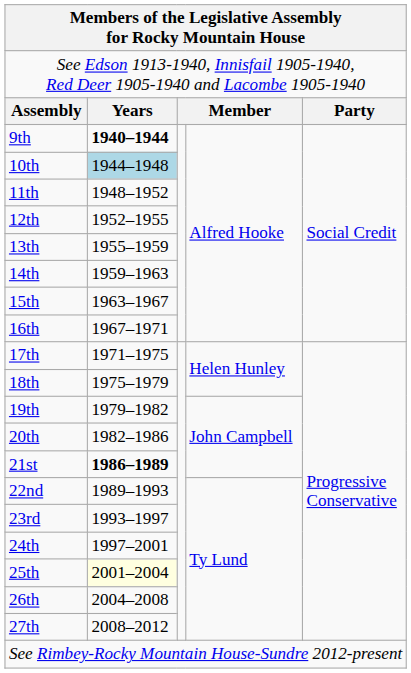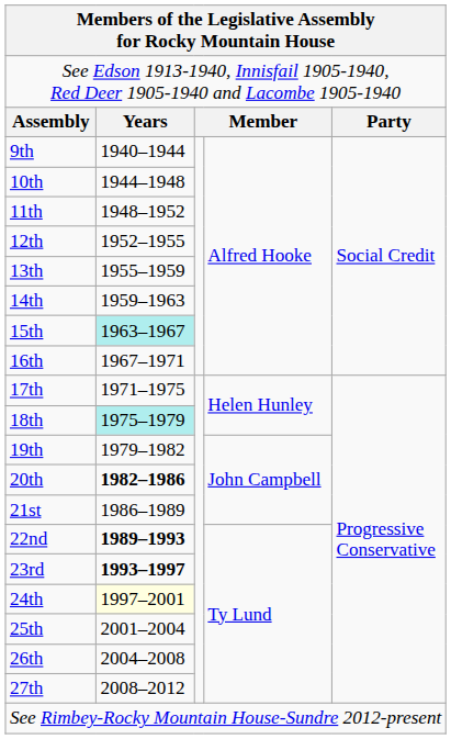9th | column 2: bold -> normal
10th | column 2: lightblue background -> no background
15th | column 2: no background -> paleturquoise background
18th | column 2: no background -> paleturquoise background
20th | column 2: normal -> bold
21st | column 2: bold -> normal
22nd | column 2: normal -> bold
23rd | column 2: normal -> bold
24th | column 2: no background -> lightyellow background
25th | column 2: lightyellow background -> no background
